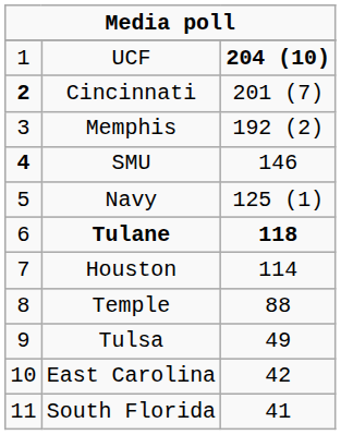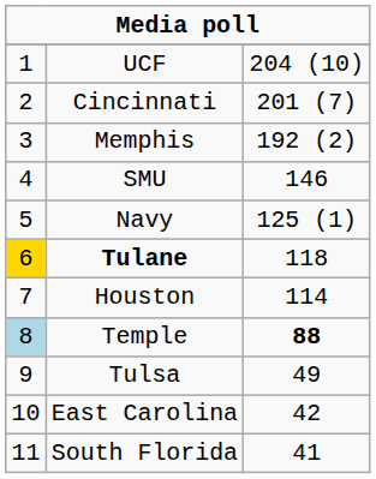UCF | column 3: bold -> normal
Cincinnati | column 1: bold -> normal
SMU | column 1: bold -> normal
Tulane | column 1: no background -> gold background
Tulane | column 3: bold -> normal
Temple | column 1: no background -> lightblue background
Temple | column 3: normal -> bold
